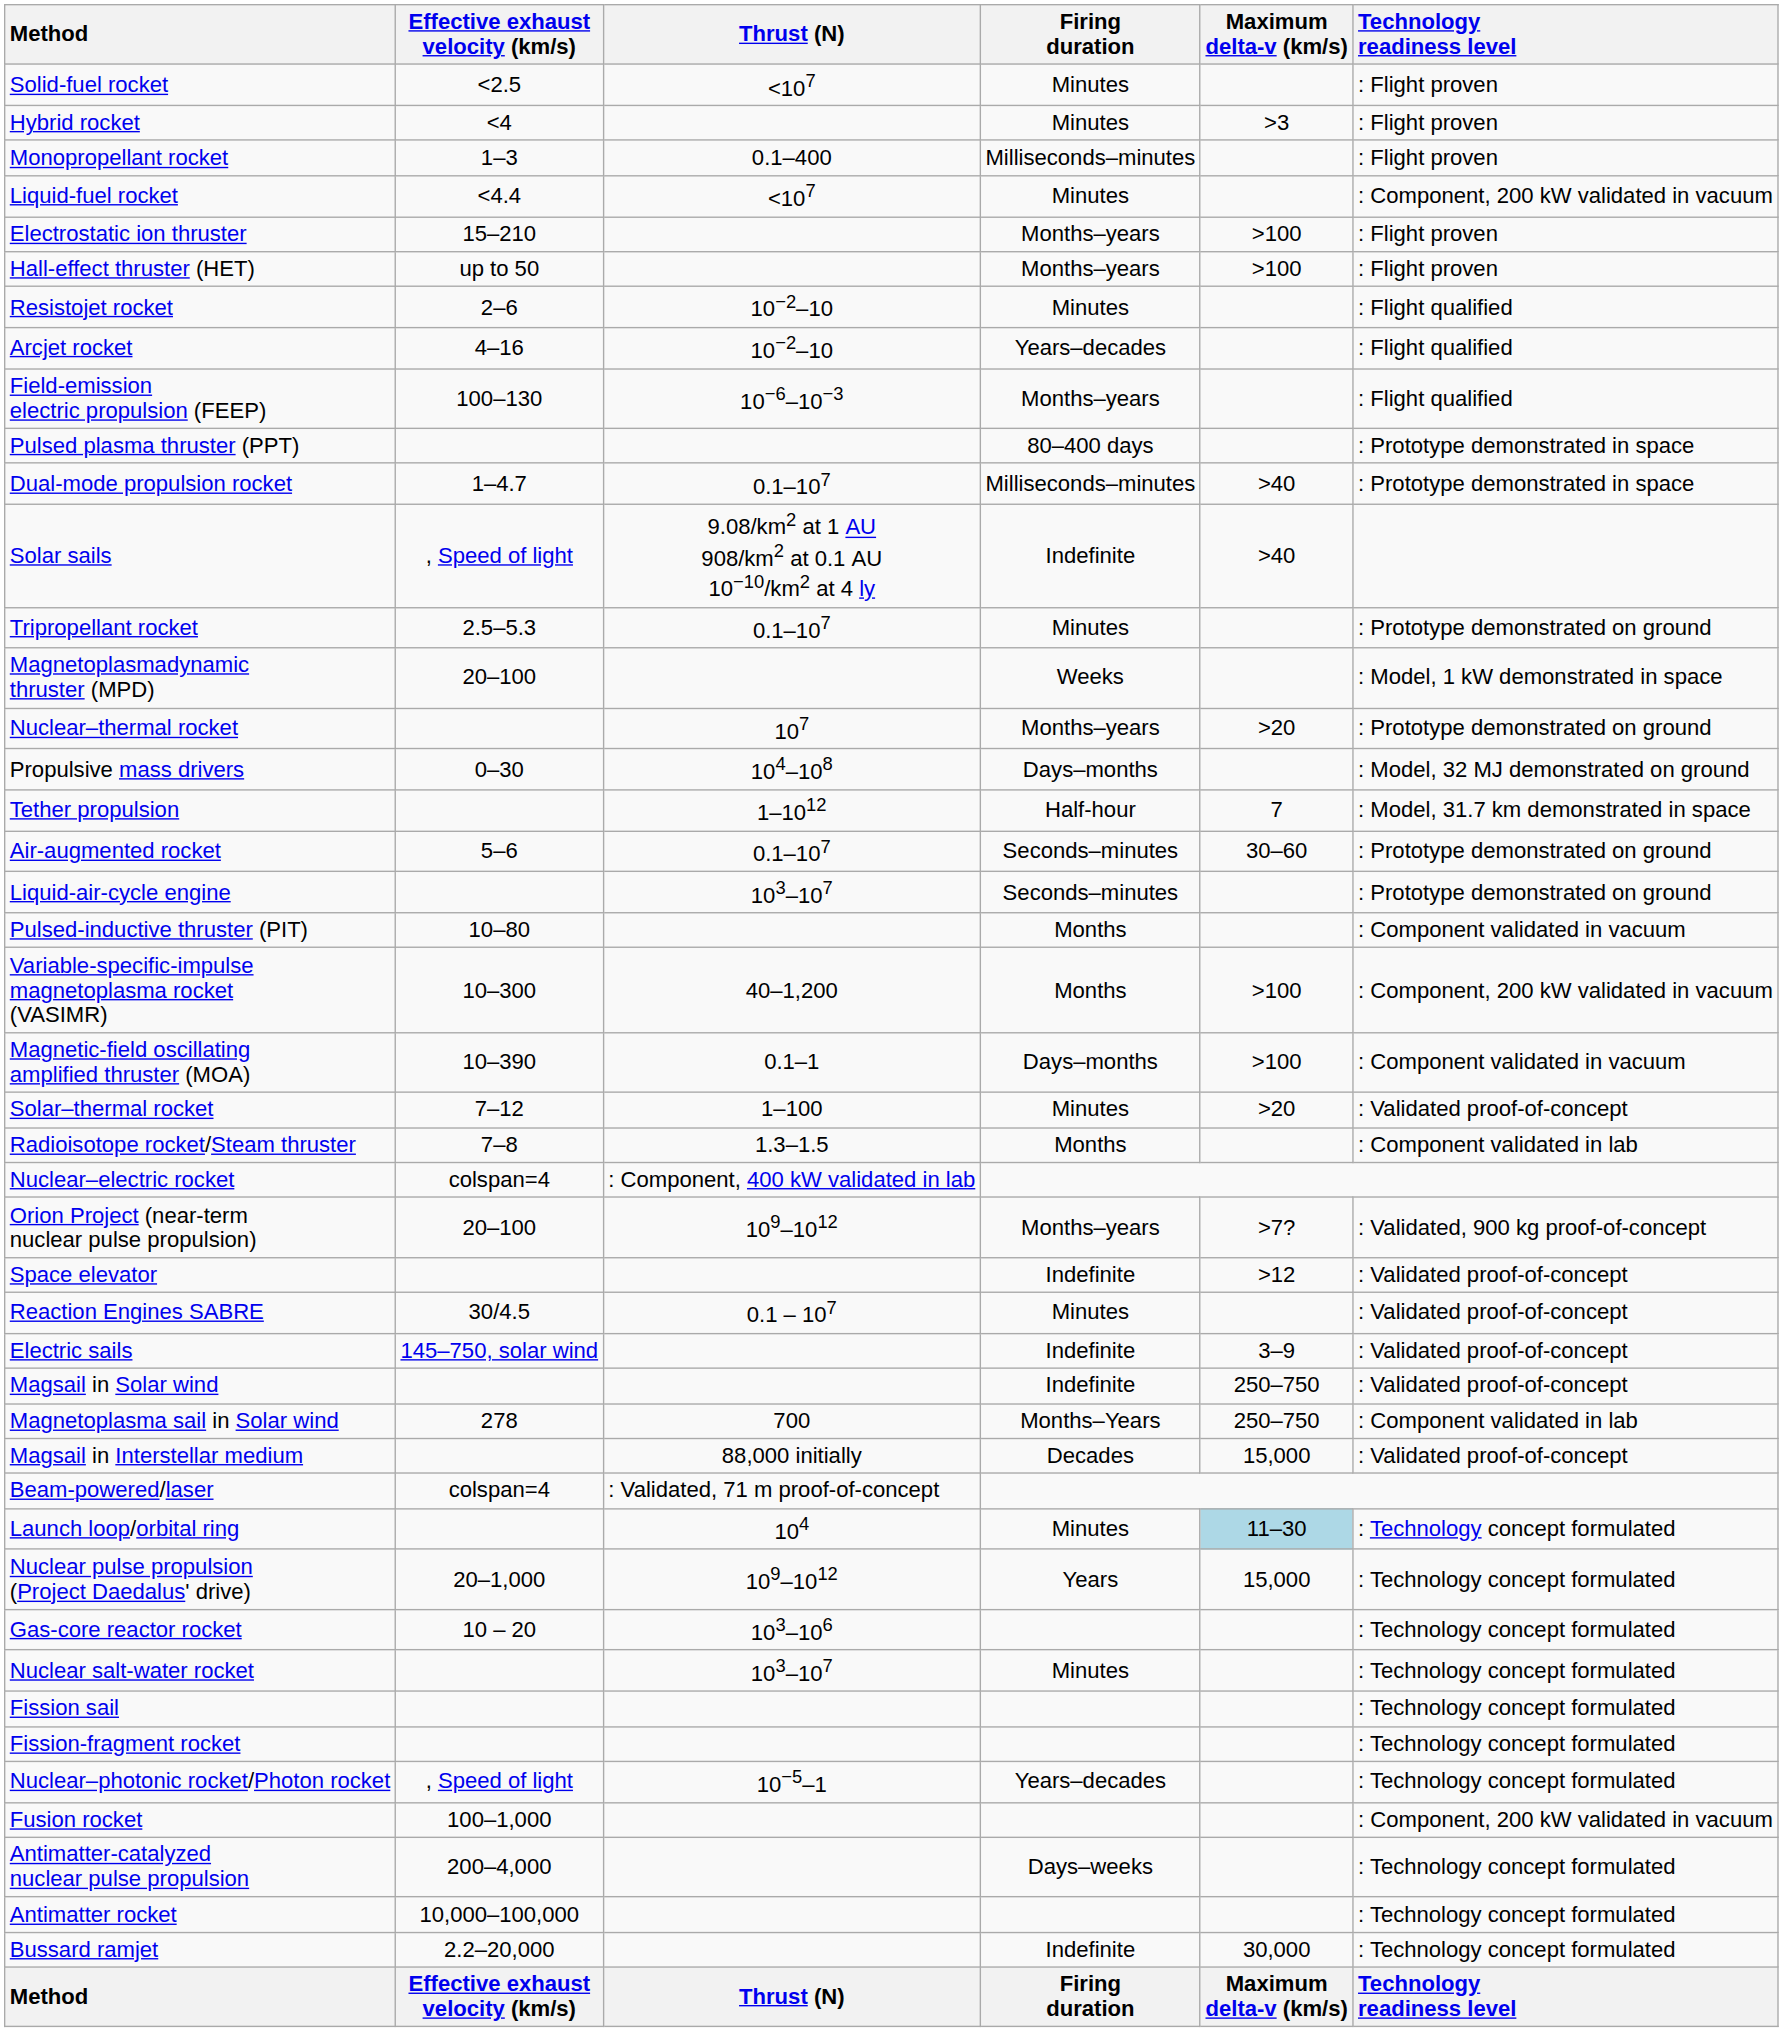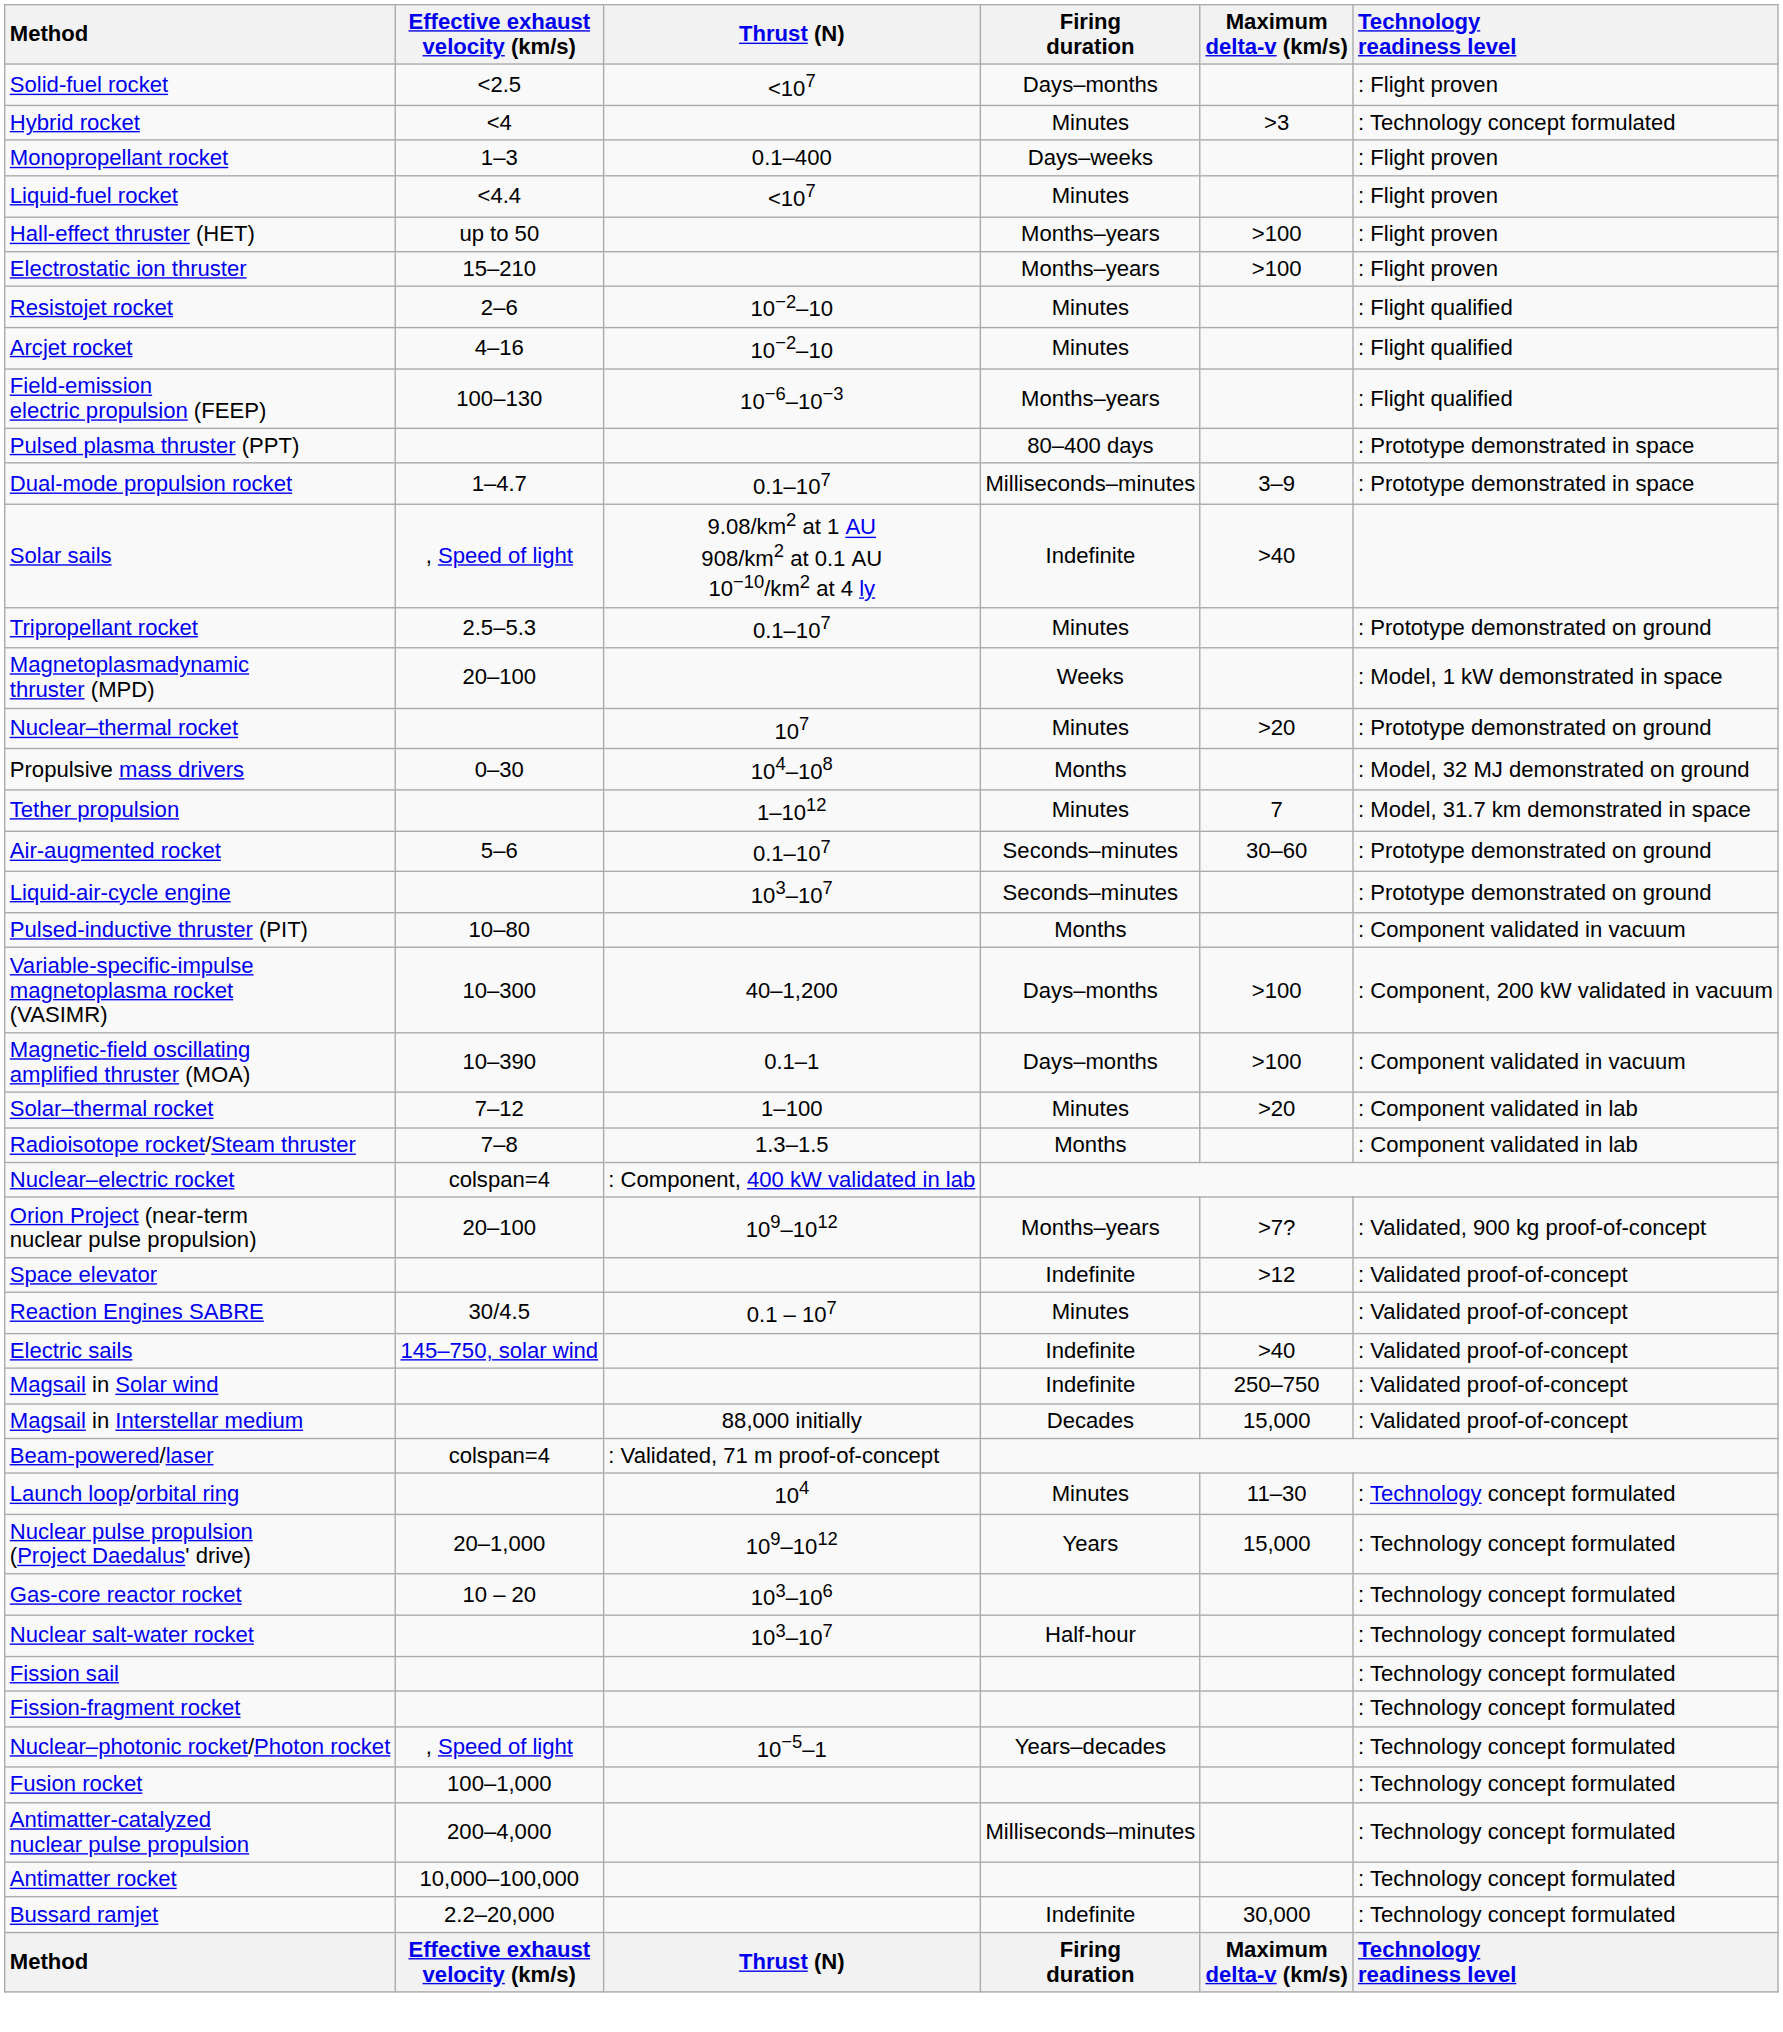Solid-fuel rocket | Firing duration: Minutes -> Days–months
Hybrid rocket | Technology readiness level: : Flight proven -> : Technology concept formulated
Monopropellant rocket | Firing duration: Milliseconds–minutes -> Days–weeks
Liquid-fuel rocket | Technology readiness level: : Component, 200 kW validated in vacuum -> : Flight proven
rows swapped: Electrostatic ion thruster <-> Hall-effect thruster (HET)
Arcjet rocket | Firing duration: Years–decades -> Minutes
Dual-mode propulsion rocket | Maximum delta-v (km/s): >40 -> 3–9
Nuclear–thermal rocket | Firing duration: Months–years -> Minutes
Propulsive mass drivers | Firing duration: Days–months -> Months
Tether propulsion | Firing duration: Half-hour -> Minutes
Variable-specific-impulse magnetoplasma rocket (VASIMR) | Firing duration: Months -> Days–months
Solar–thermal rocket | Technology readiness level: : Validated proof-of-concept -> : Component validated in lab
Electric sails | Maximum delta-v (km/s): 3–9 -> >40
- row: Magnetoplasma sail in Solar wind | 278 | 700 | Months–Years | 250–750 | : Component validated in lab
Launch loop/orbital ring | Maximum delta-v (km/s): lightblue background -> no background
Nuclear salt-water rocket | Firing duration: Minutes -> Half-hour
Fusion rocket | Technology readiness level: : Component, 200 kW validated in vacuum -> : Technology concept formulated
Antimatter-catalyzed nuclear pulse propulsion | Firing duration: Days–weeks -> Milliseconds–minutes
